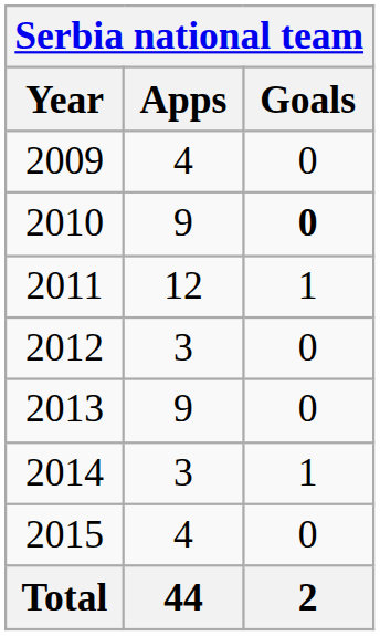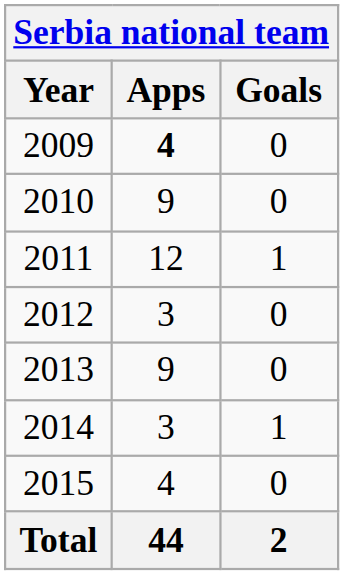2009 | Apps: normal -> bold
2010 | Goals: bold -> normal
